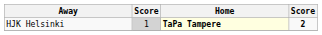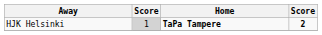HJK Helsinki | Home: lightyellow background -> no background
